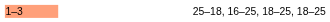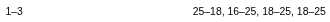row 1 | column 1: lightsalmon background -> no background
